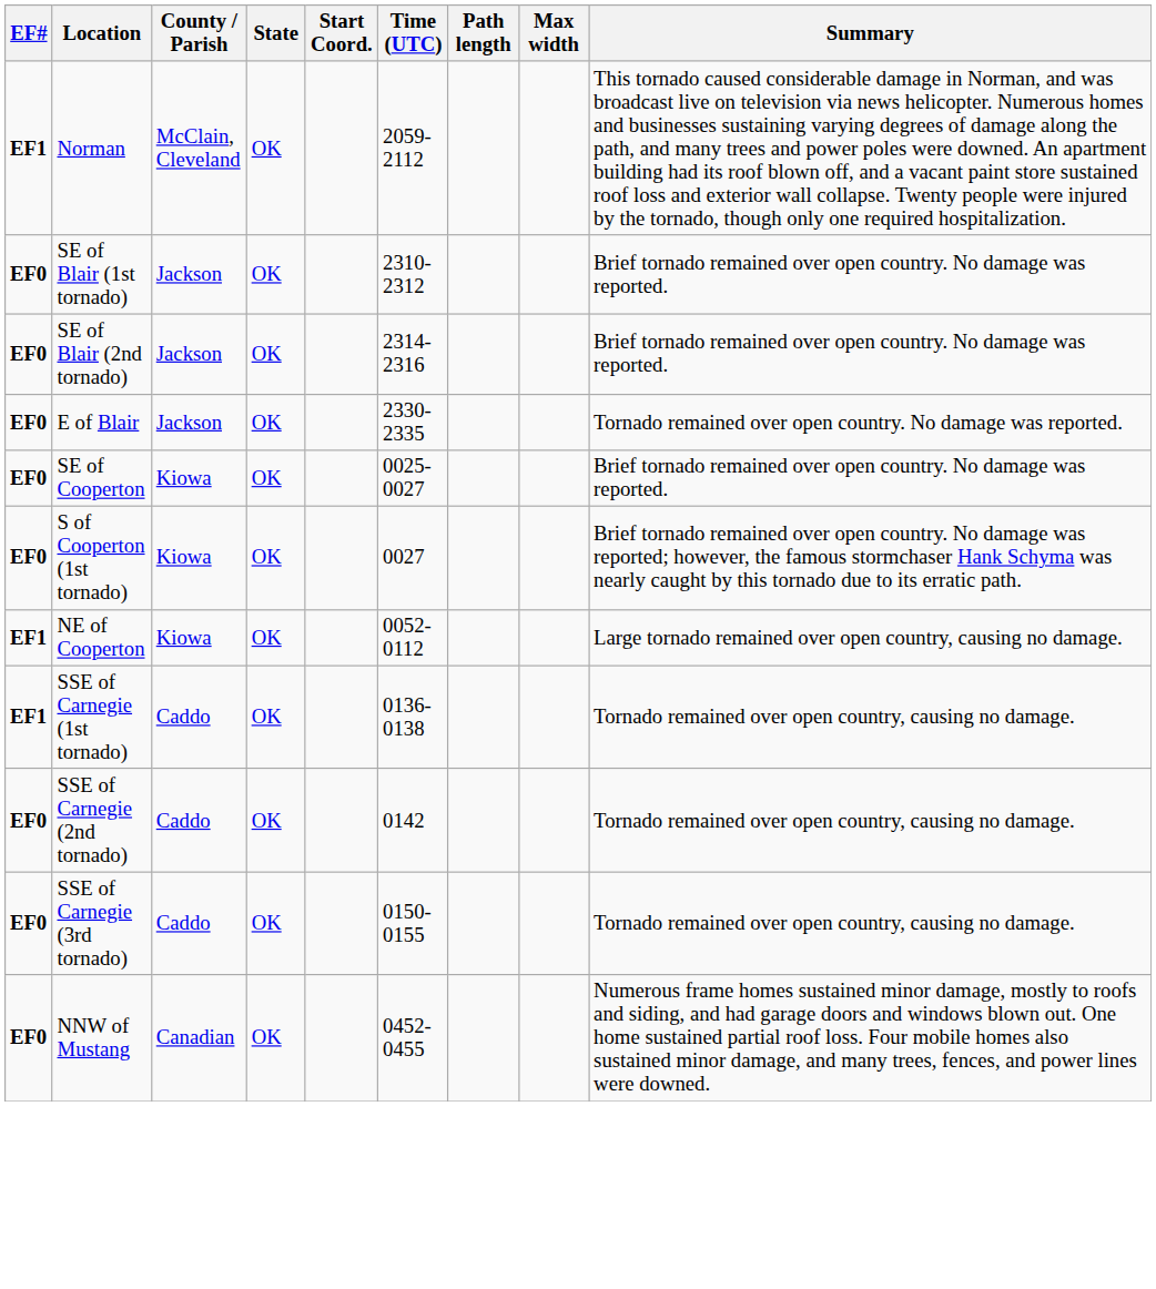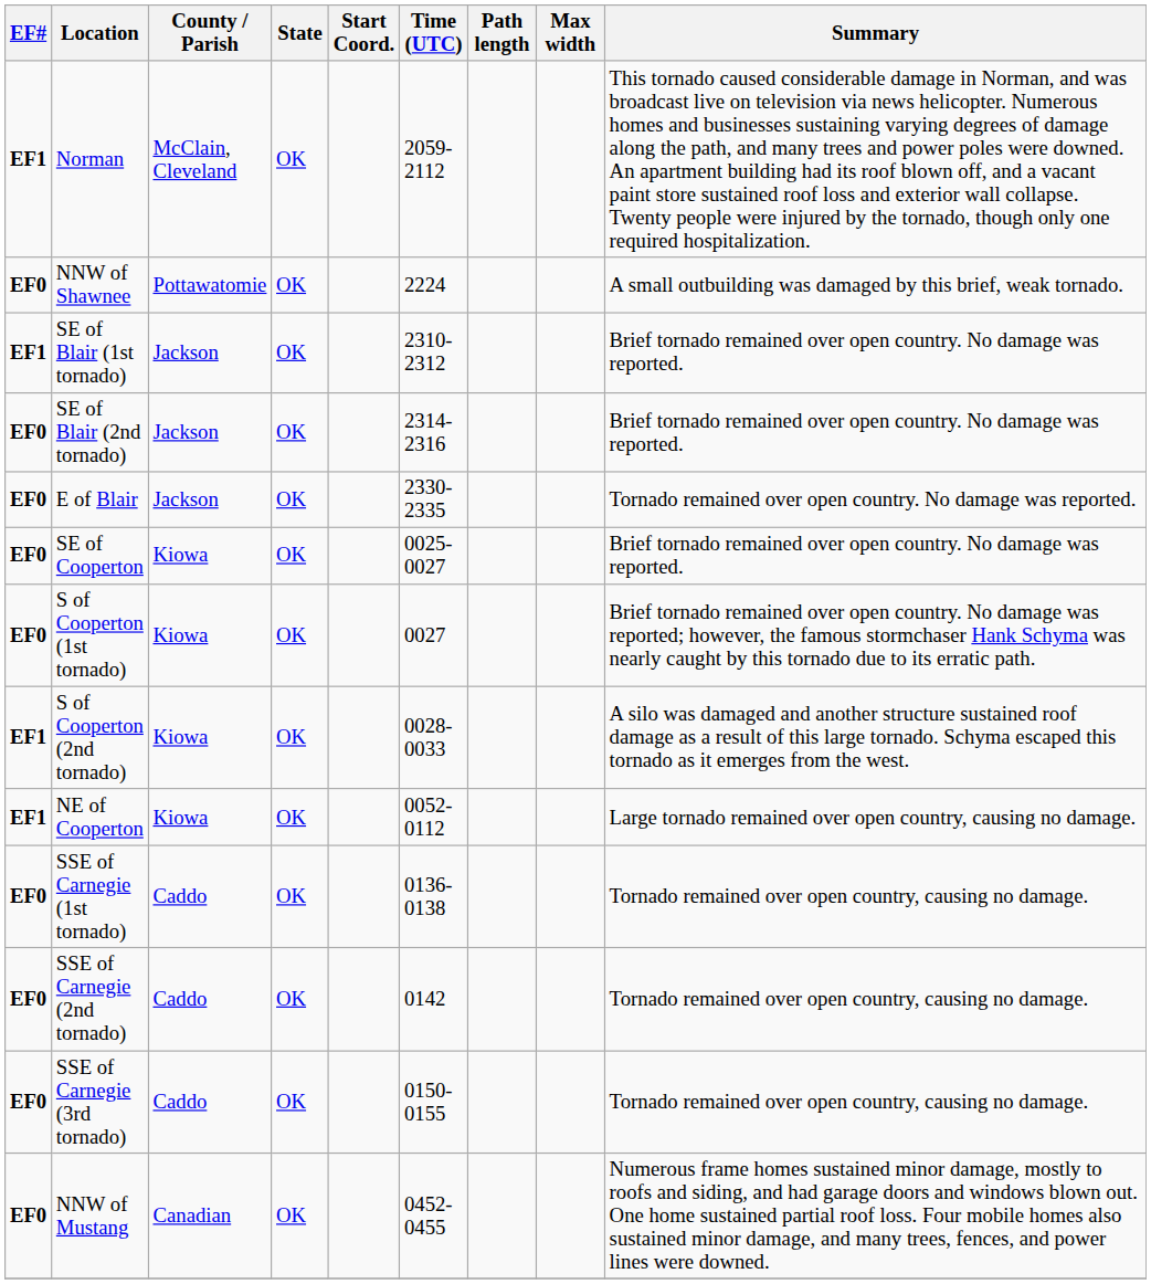+ row: EF0 | NNW of Shawnee | Pottawatomie | OK | 2224 | A small outbuilding was damaged by this brief, weak tornado.
SE of Blair (1st tornado) | EF#: EF0 -> EF1
+ row: EF1 | S of Cooperton (2nd tornado) | Kiowa | OK | 0028-0033 | A silo was damaged and another structure sustained roof damage as a result of this large tornado. Schyma escaped this tornado as it emerges from the west.
SSE of Carnegie (1st tornado) | EF#: EF1 -> EF0
